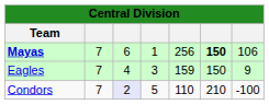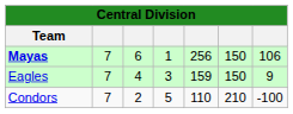Mayas | column 6: bold -> normal
Condors | column 3: lavender background -> no background
